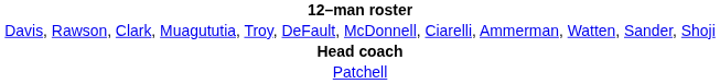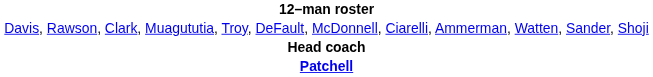row 4 | column 1: normal -> bold
